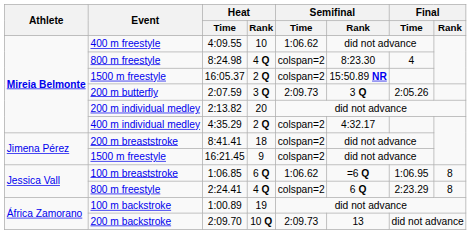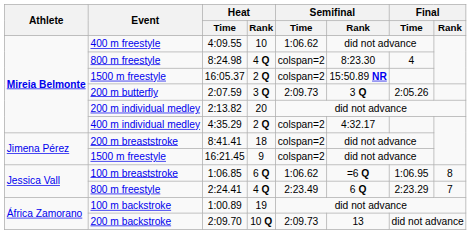2:24.41 | Semifinal / Time: colspan=2 -> 2:23.49
2:24.41 | Final / Rank: 8 -> 7
